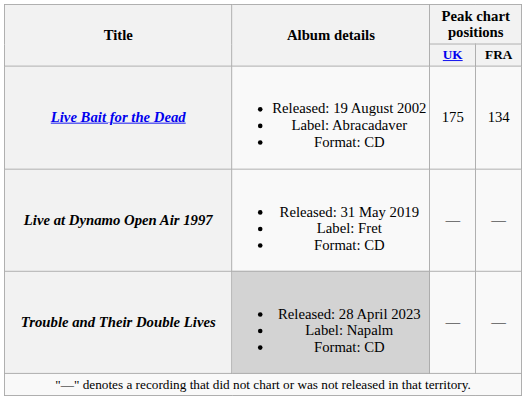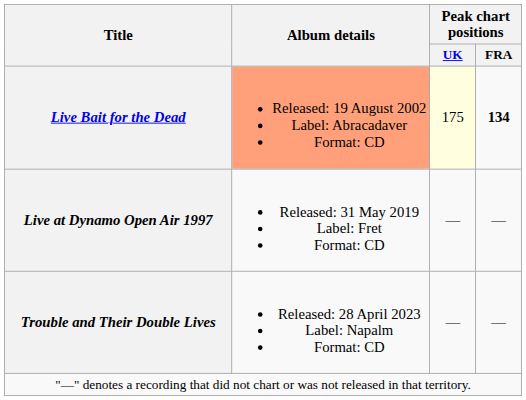Live Bait for the Dead | Album details: no background -> lightsalmon background
Live Bait for the Dead | Peak chart positions / UK: no background -> lightyellow background
Live Bait for the Dead | Peak chart positions / FRA: normal -> bold
Trouble and Their Double Lives | Album details: lightgrey background -> no background
